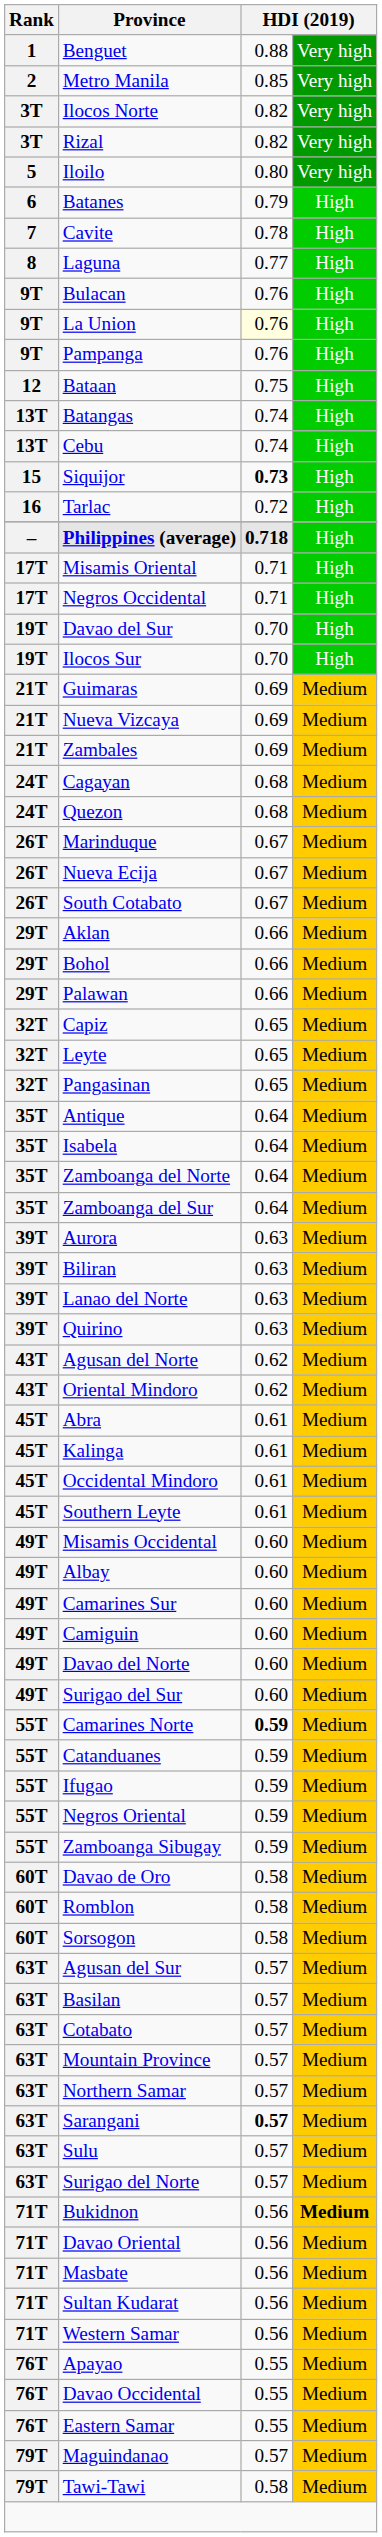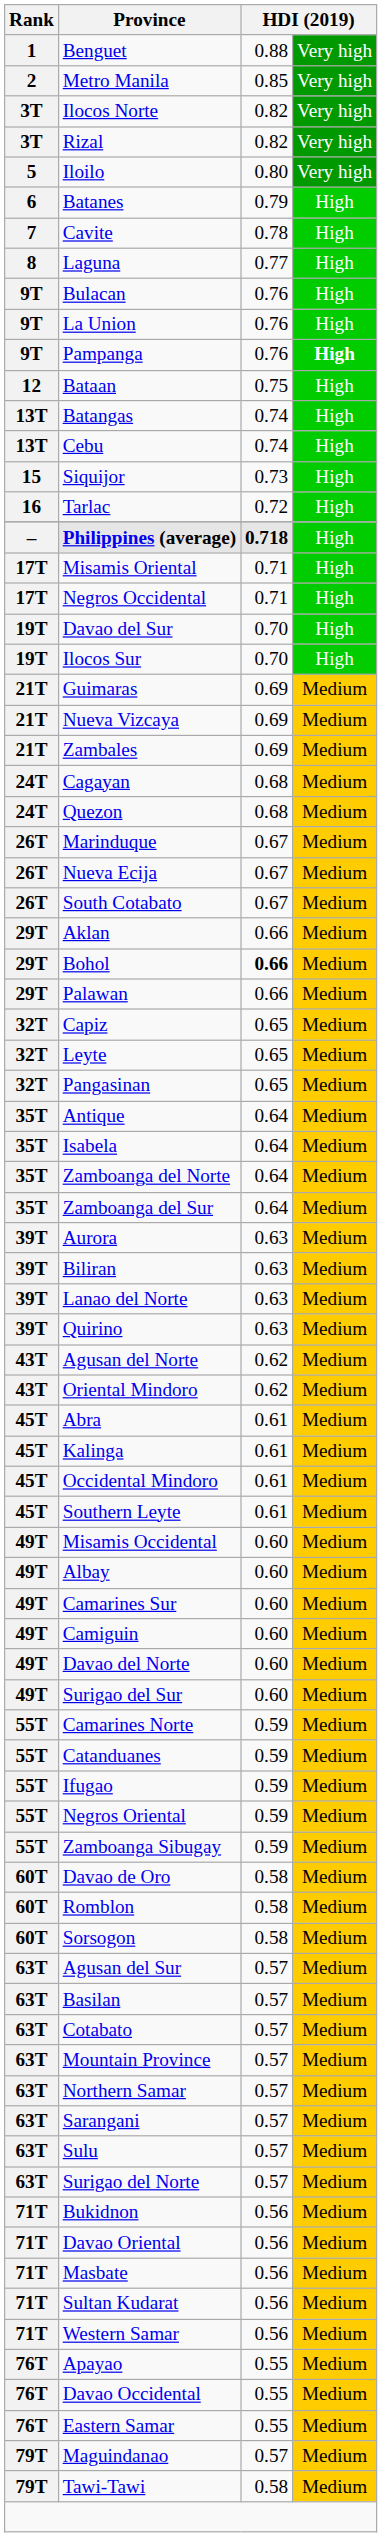La Union | column 3: lightyellow background -> no background
Pampanga | column 4: normal -> bold
Siquijor | column 3: bold -> normal
Bohol | column 3: normal -> bold
Camarines Norte | column 3: bold -> normal
Sarangani | column 3: bold -> normal
Bukidnon | column 4: bold -> normal
